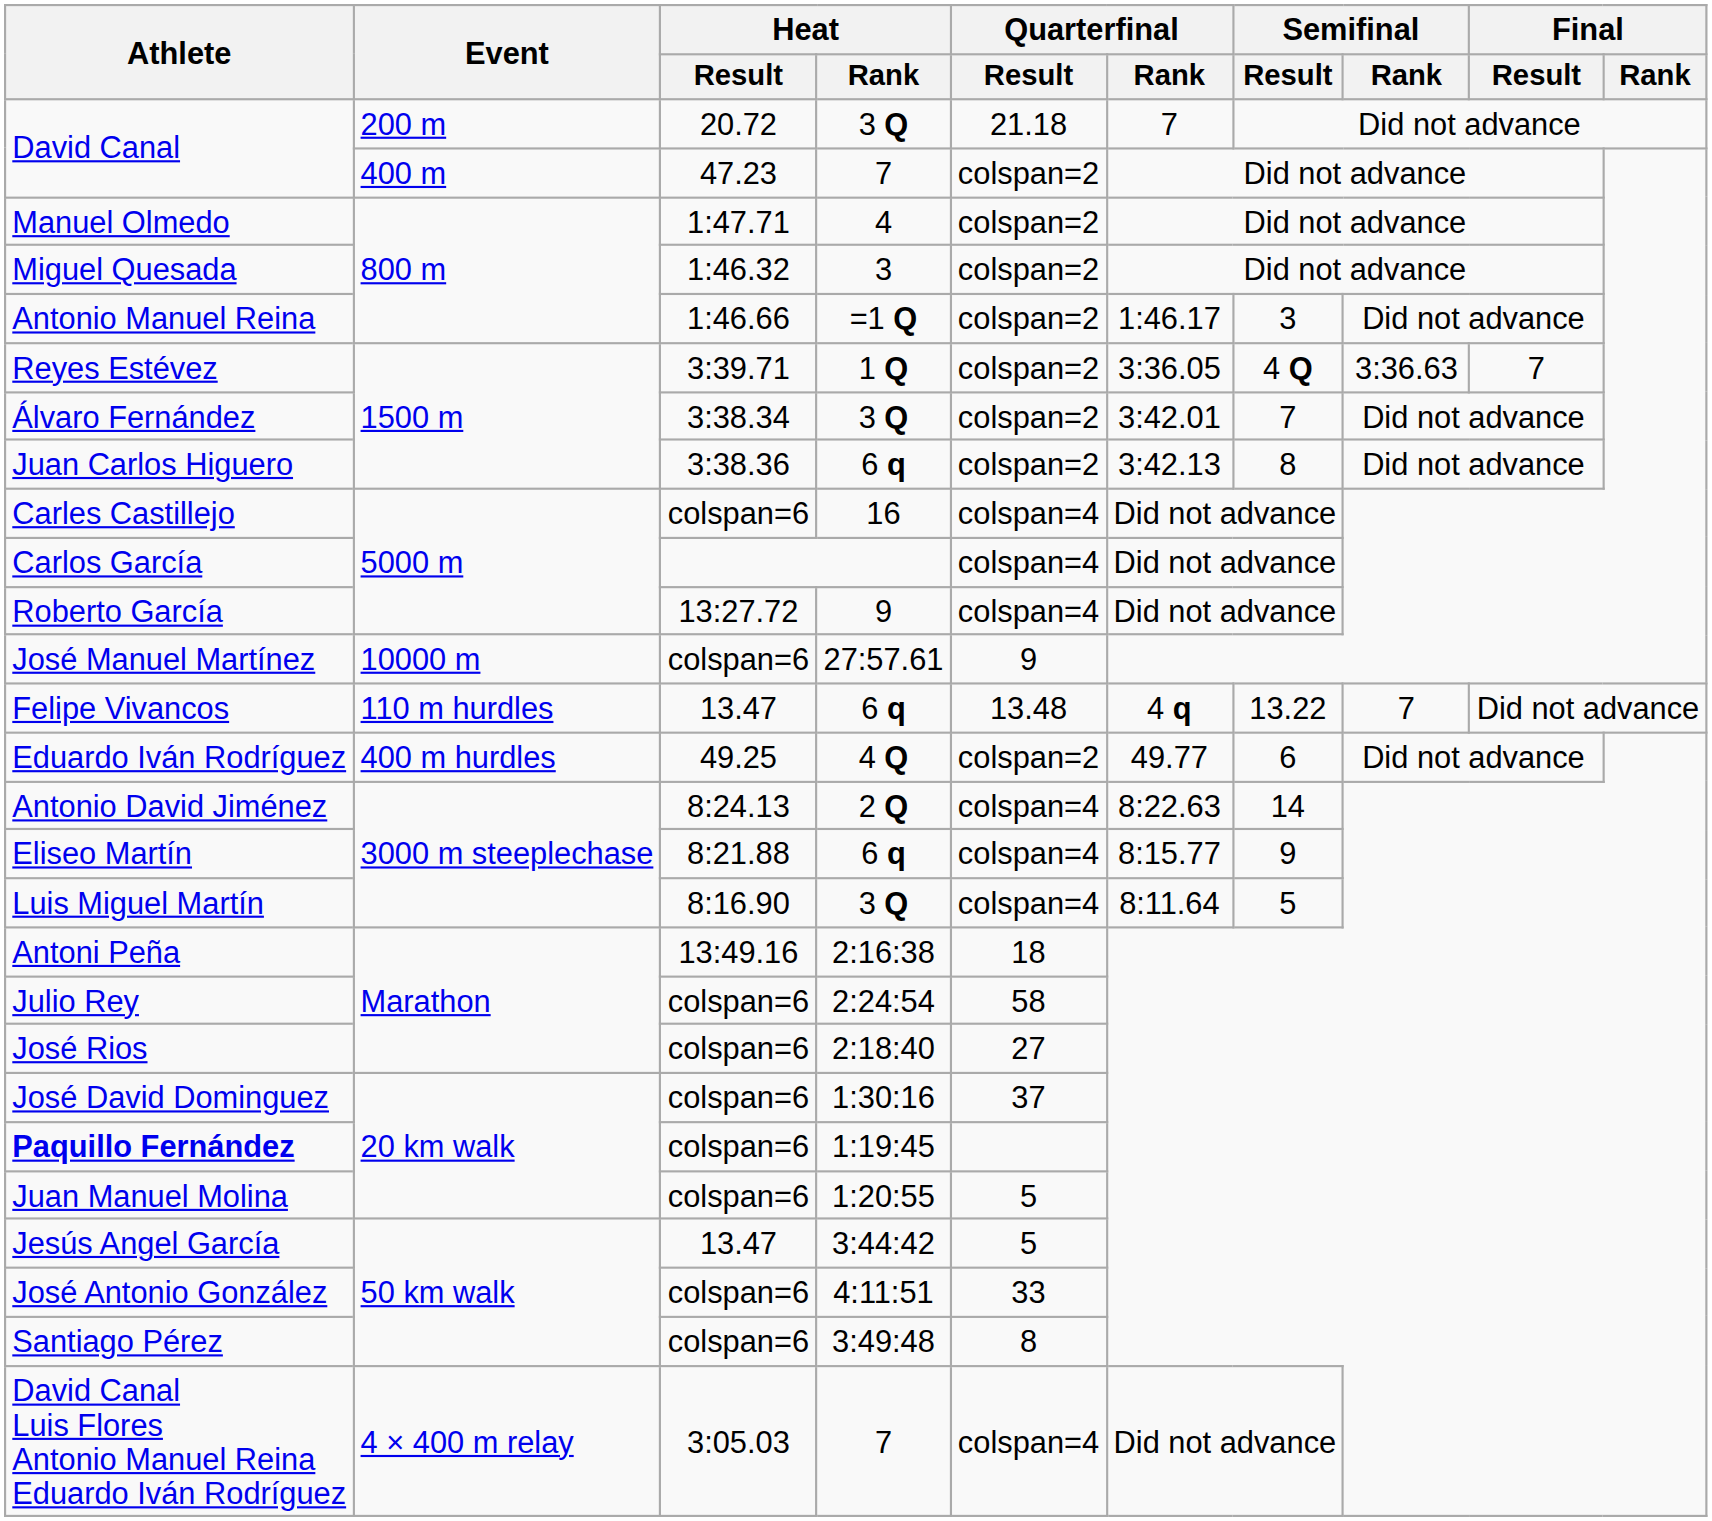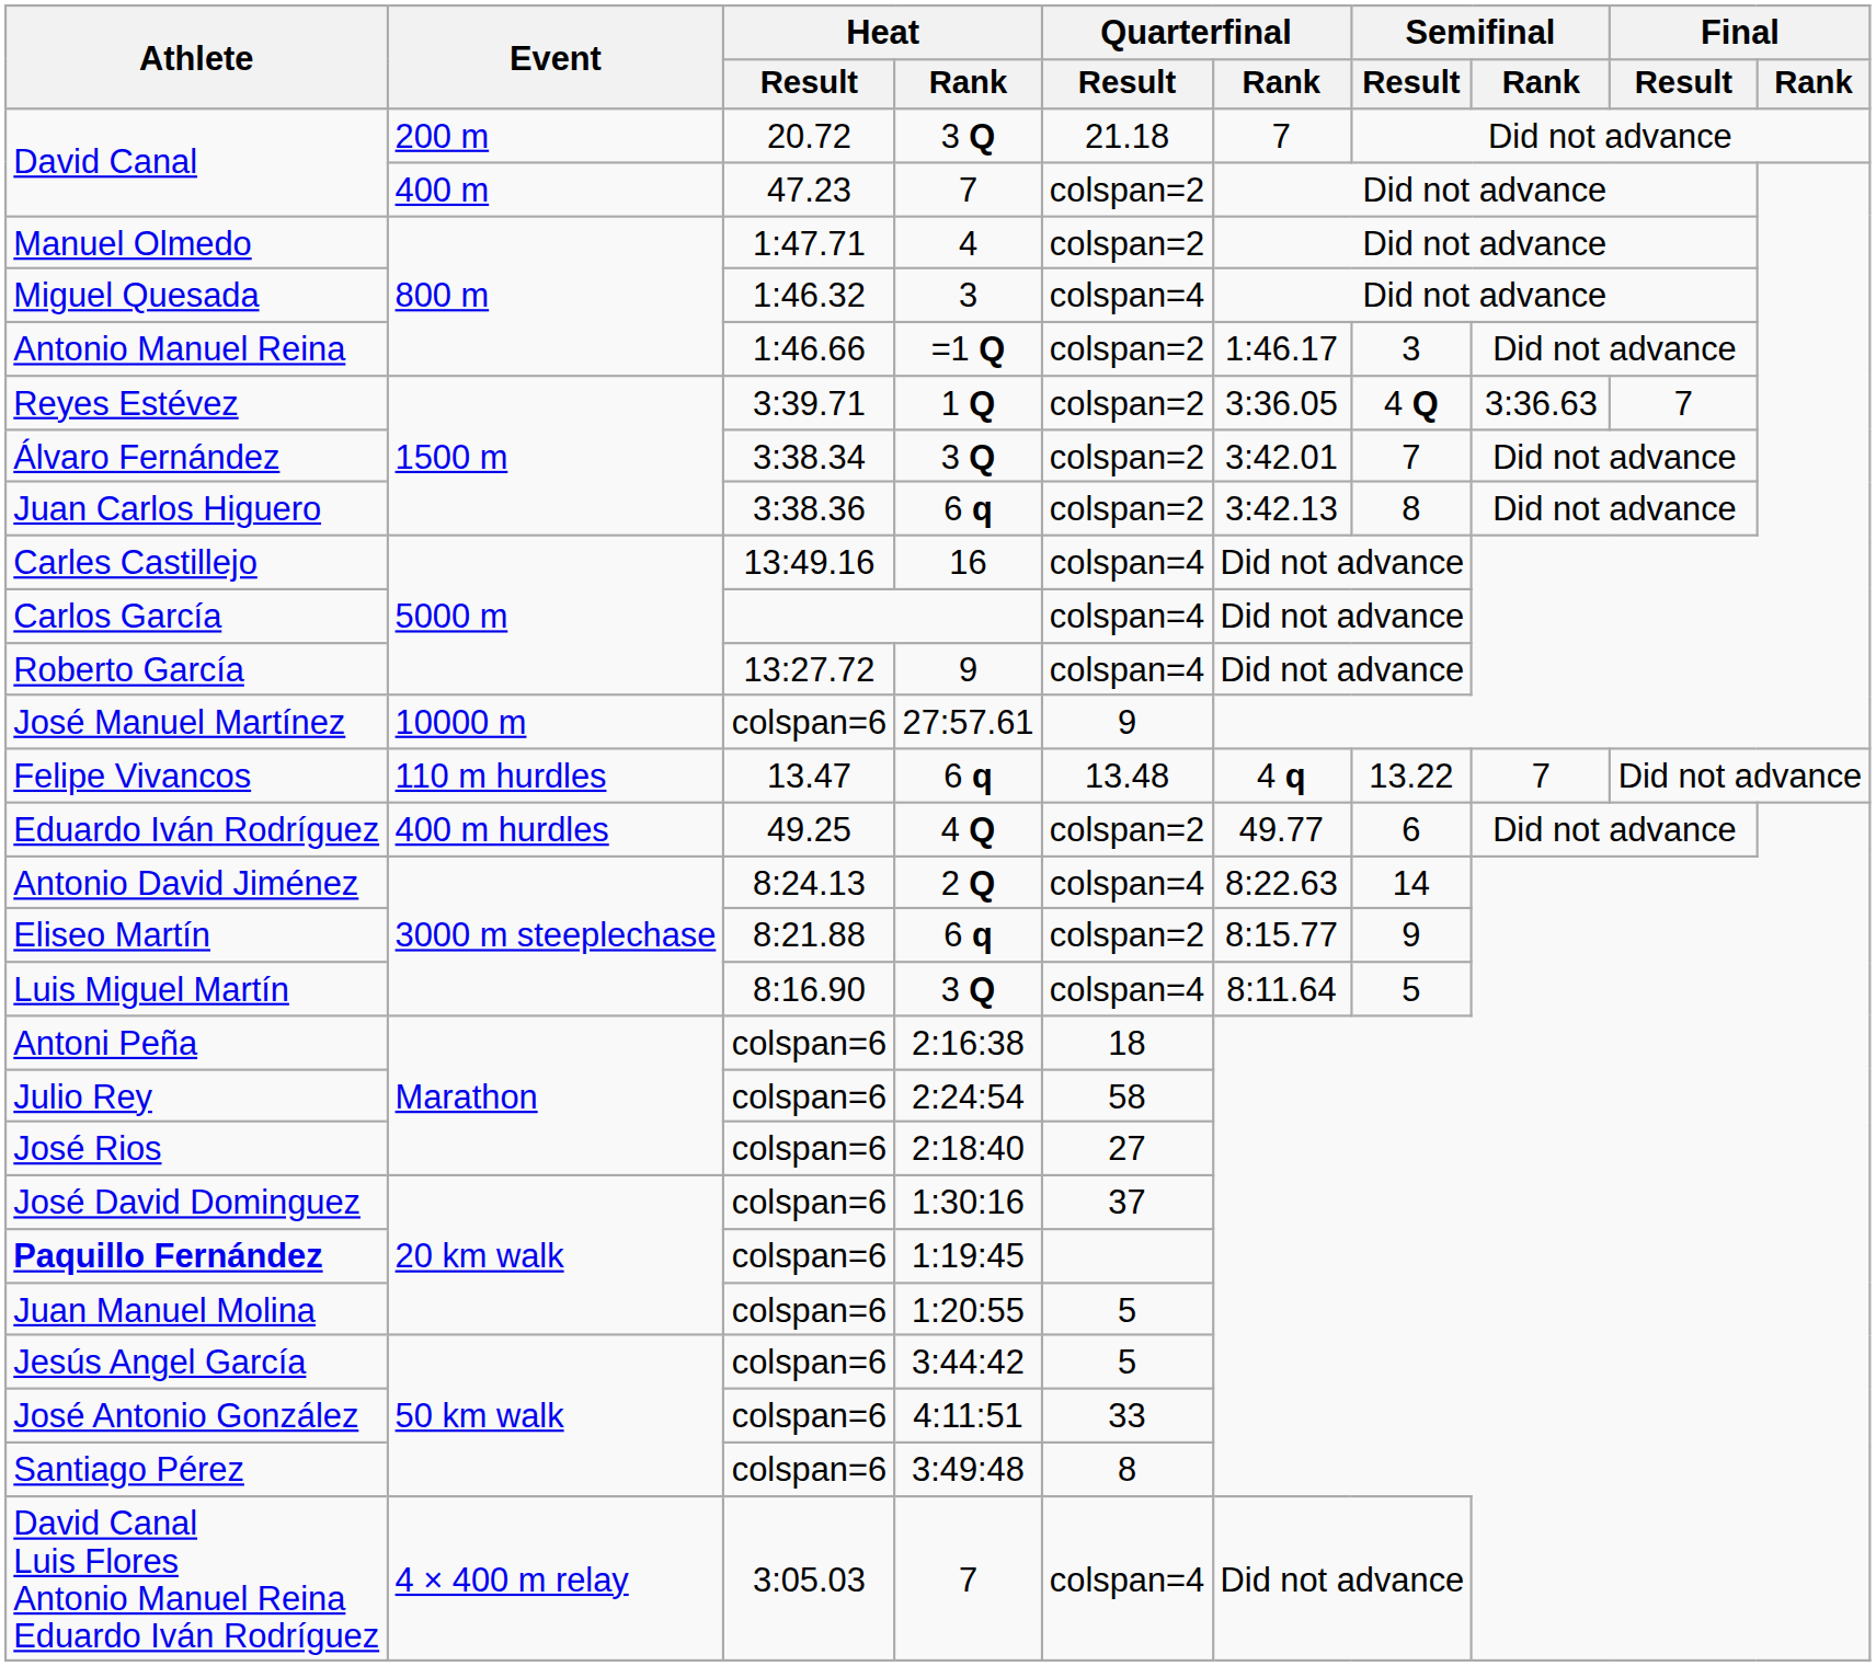Miguel Quesada | Quarterfinal / Result: colspan=2 -> colspan=4
Carles Castillejo | Heat / Result: colspan=6 -> 13:49.16
Eliseo Martín | Quarterfinal / Result: colspan=4 -> colspan=2
Antoni Peña | Heat / Result: 13:49.16 -> colspan=6
Jesús Angel García | Heat / Result: 13.47 -> colspan=6
